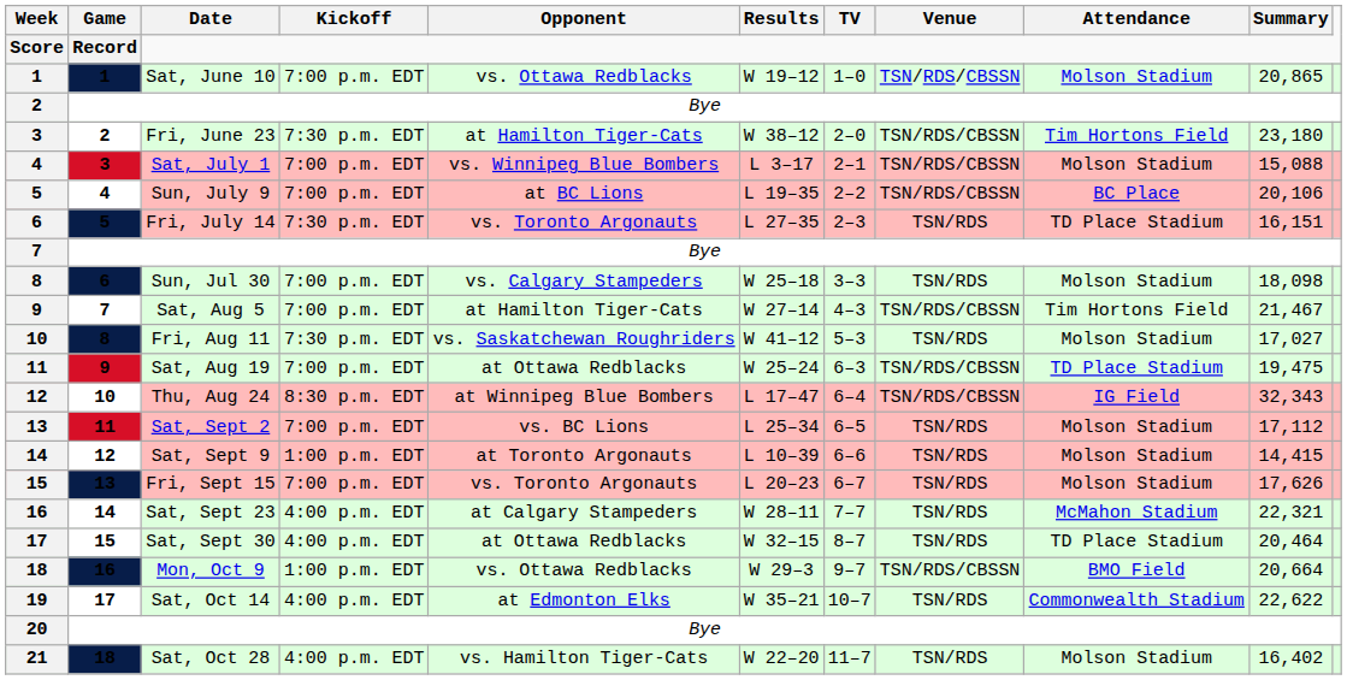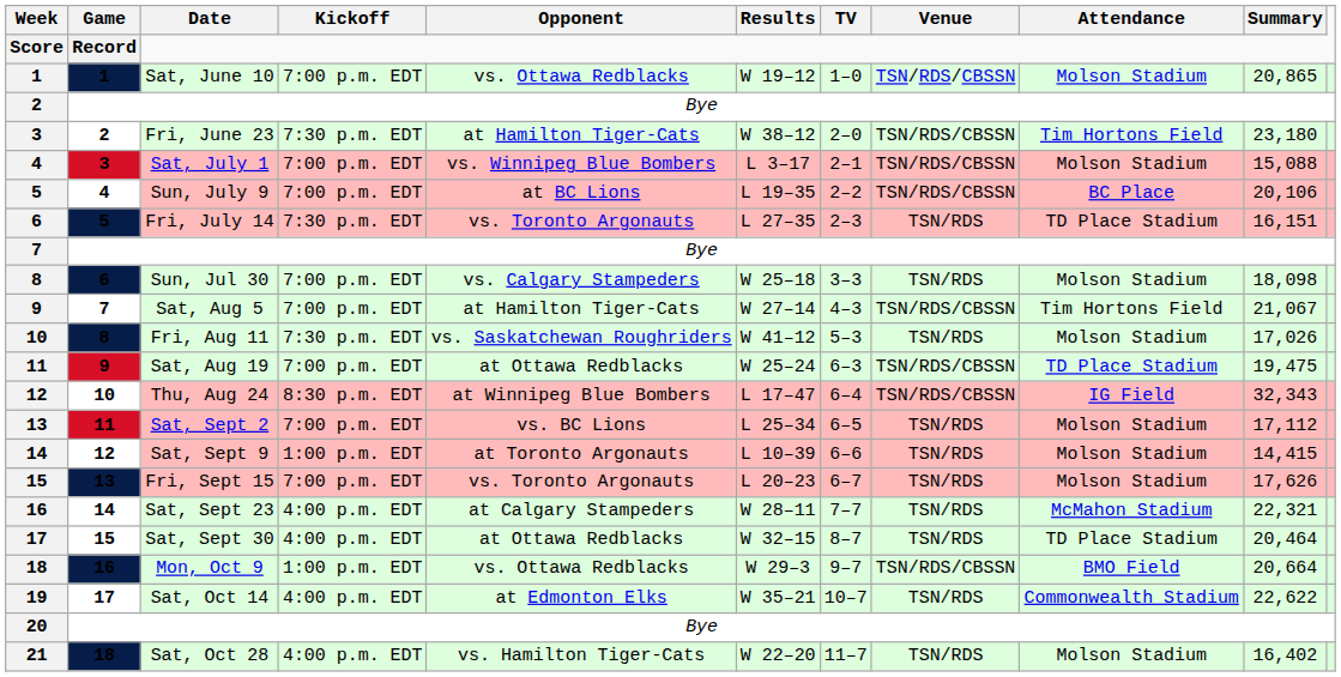Sat, Aug 5 | Summary: 21,467 -> 21,067
Fri, Aug 11 | Summary: 17,027 -> 17,026
